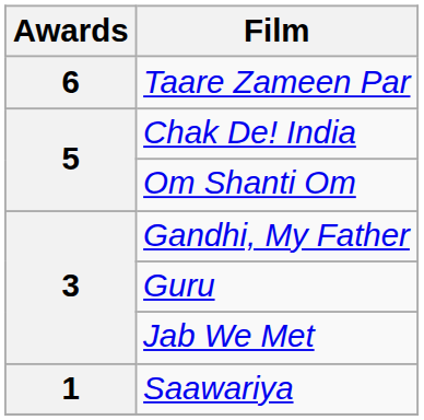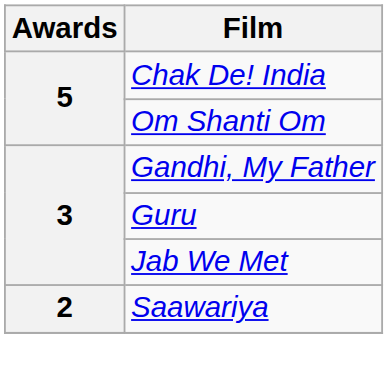- row: 6 | Taare Zameen Par
Saawariya | Awards: 1 -> 2
